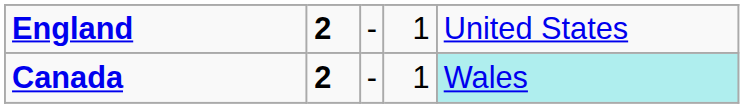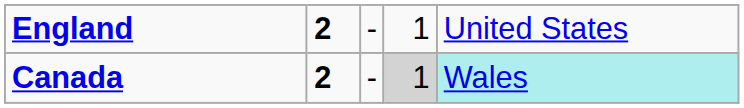Canada | column 4: no background -> lightgrey background
